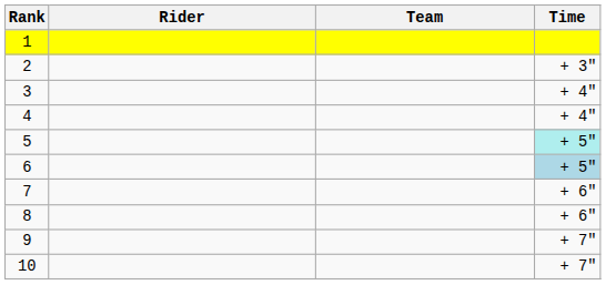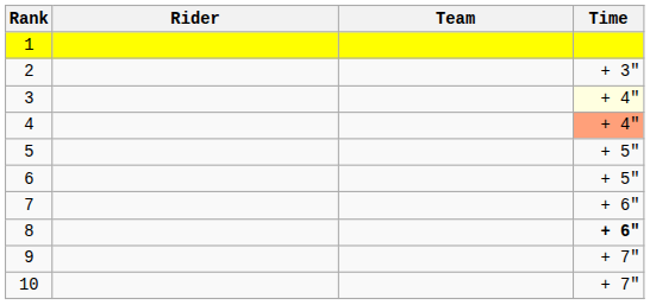3 | Time: no background -> lightyellow background
4 | Time: no background -> lightsalmon background
5 | Time: paleturquoise background -> no background
6 | Time: lightblue background -> no background
8 | Time: normal -> bold
